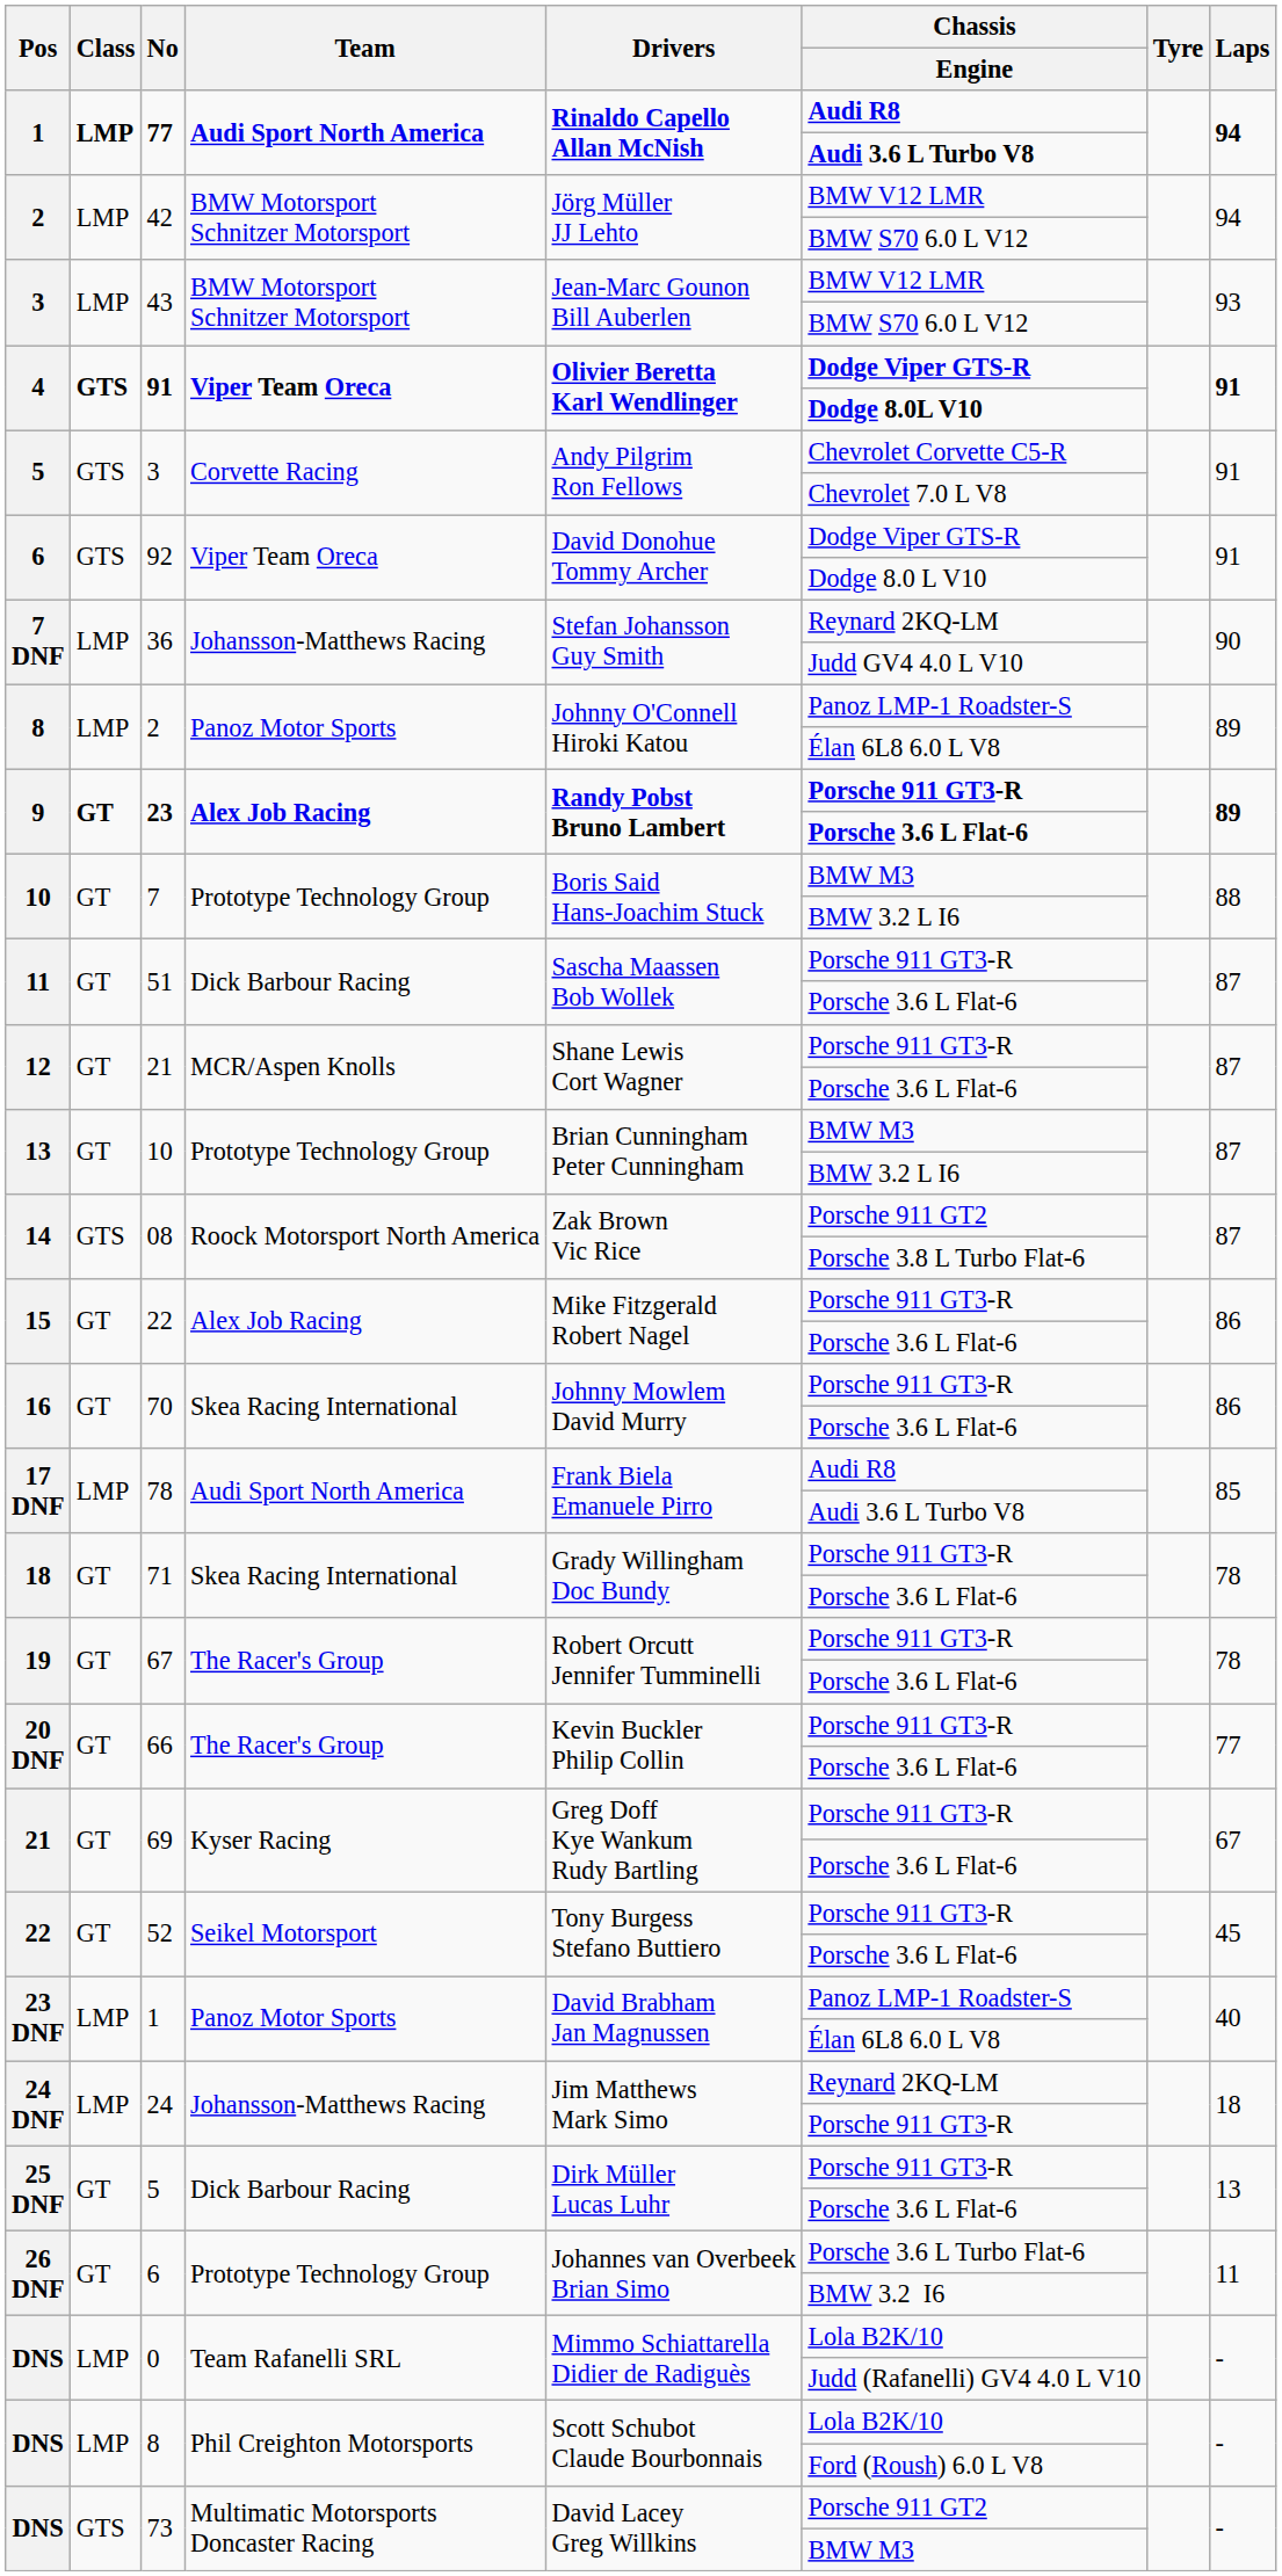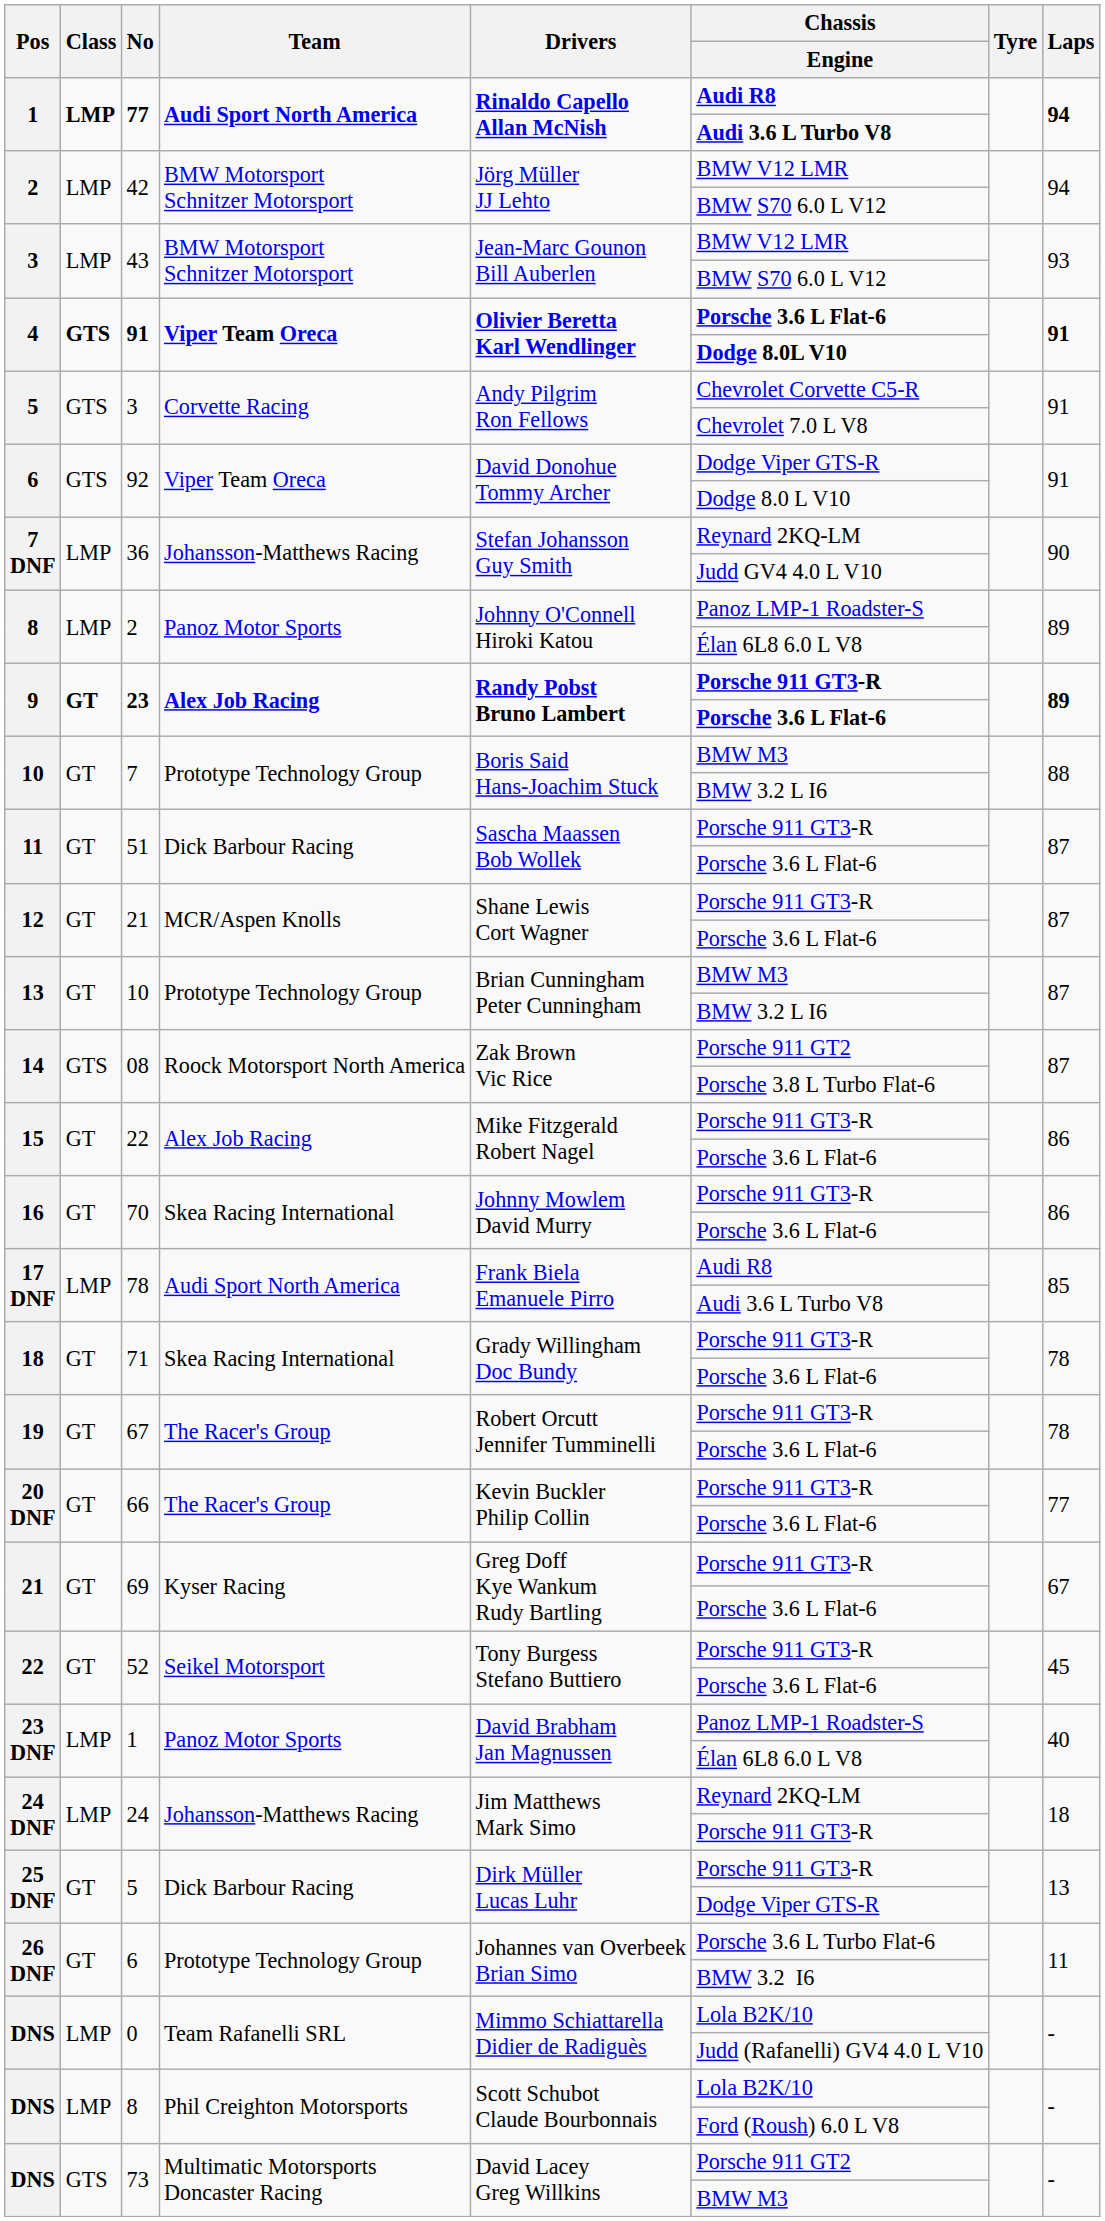row 9 | Chassis / Engine: Dodge Viper GTS-R -> Porsche 3.6 L Flat-6
row 52 | Chassis / Engine: Porsche 3.6 L Flat-6 -> Dodge Viper GTS-R
